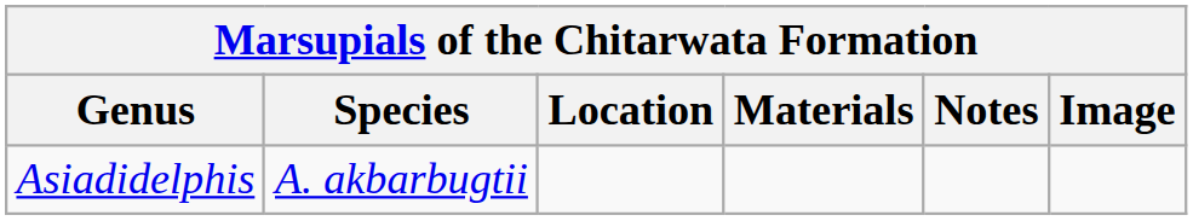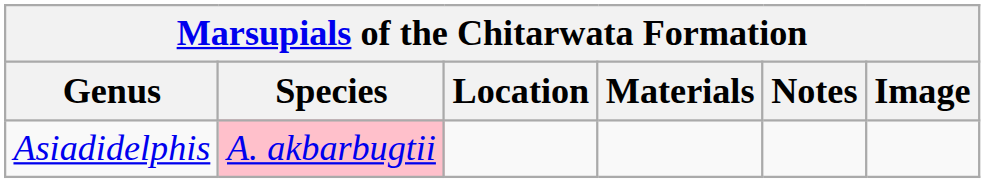Asiadidelphis | Species: no background -> pink background
